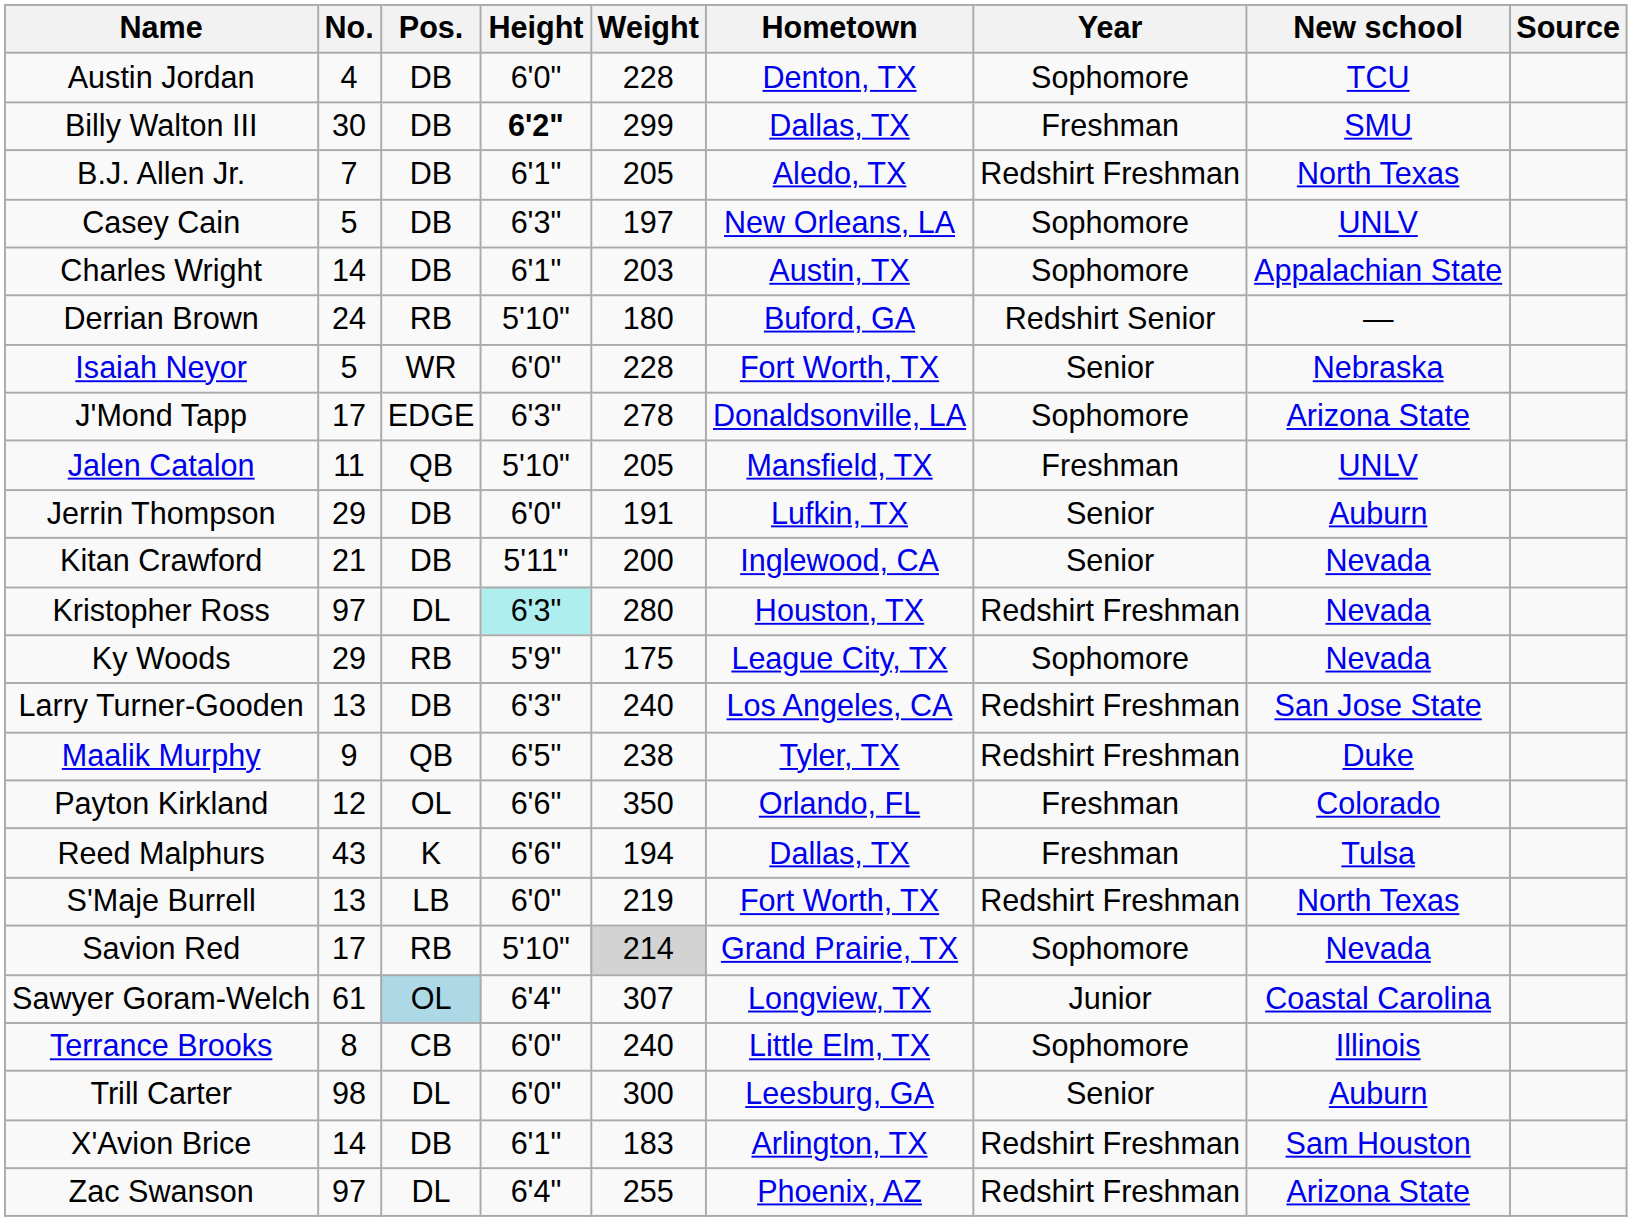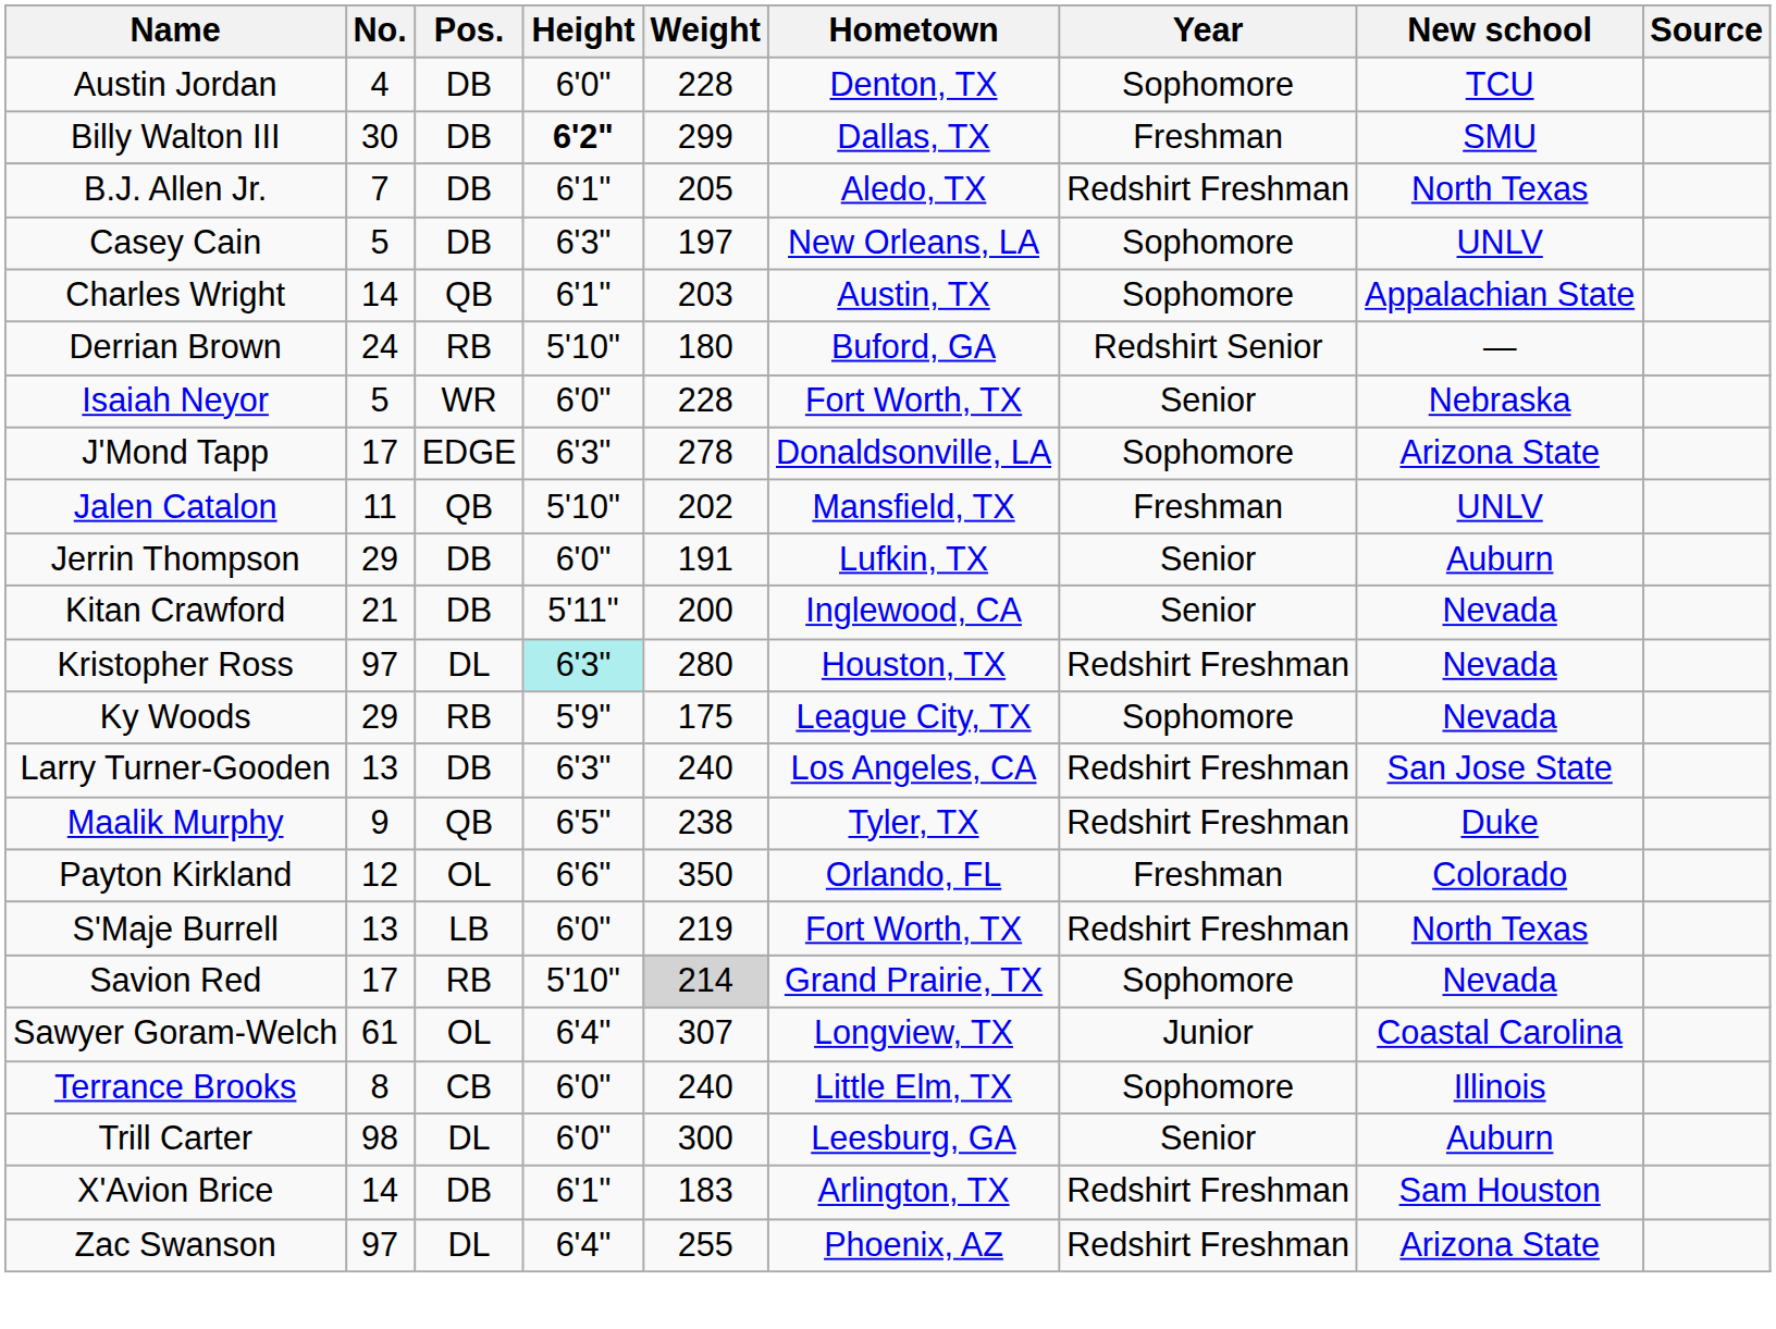Charles Wright | Pos.: DB -> QB
Jalen Catalon | Weight: 205 -> 202
- row: Reed Malphurs | 43 | K | 6'6" | 194 | Dallas, TX | Freshman | Tulsa
Sawyer Goram-Welch | Pos.: lightblue background -> no background
